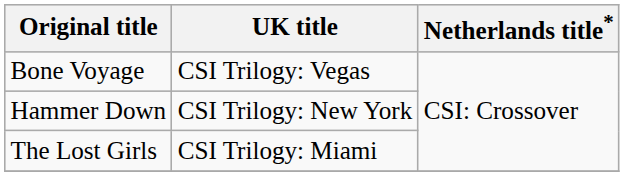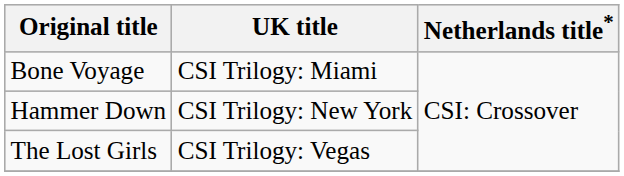Bone Voyage | UK title: CSI Trilogy: Vegas -> CSI Trilogy: Miami
The Lost Girls | UK title: CSI Trilogy: Miami -> CSI Trilogy: Vegas
